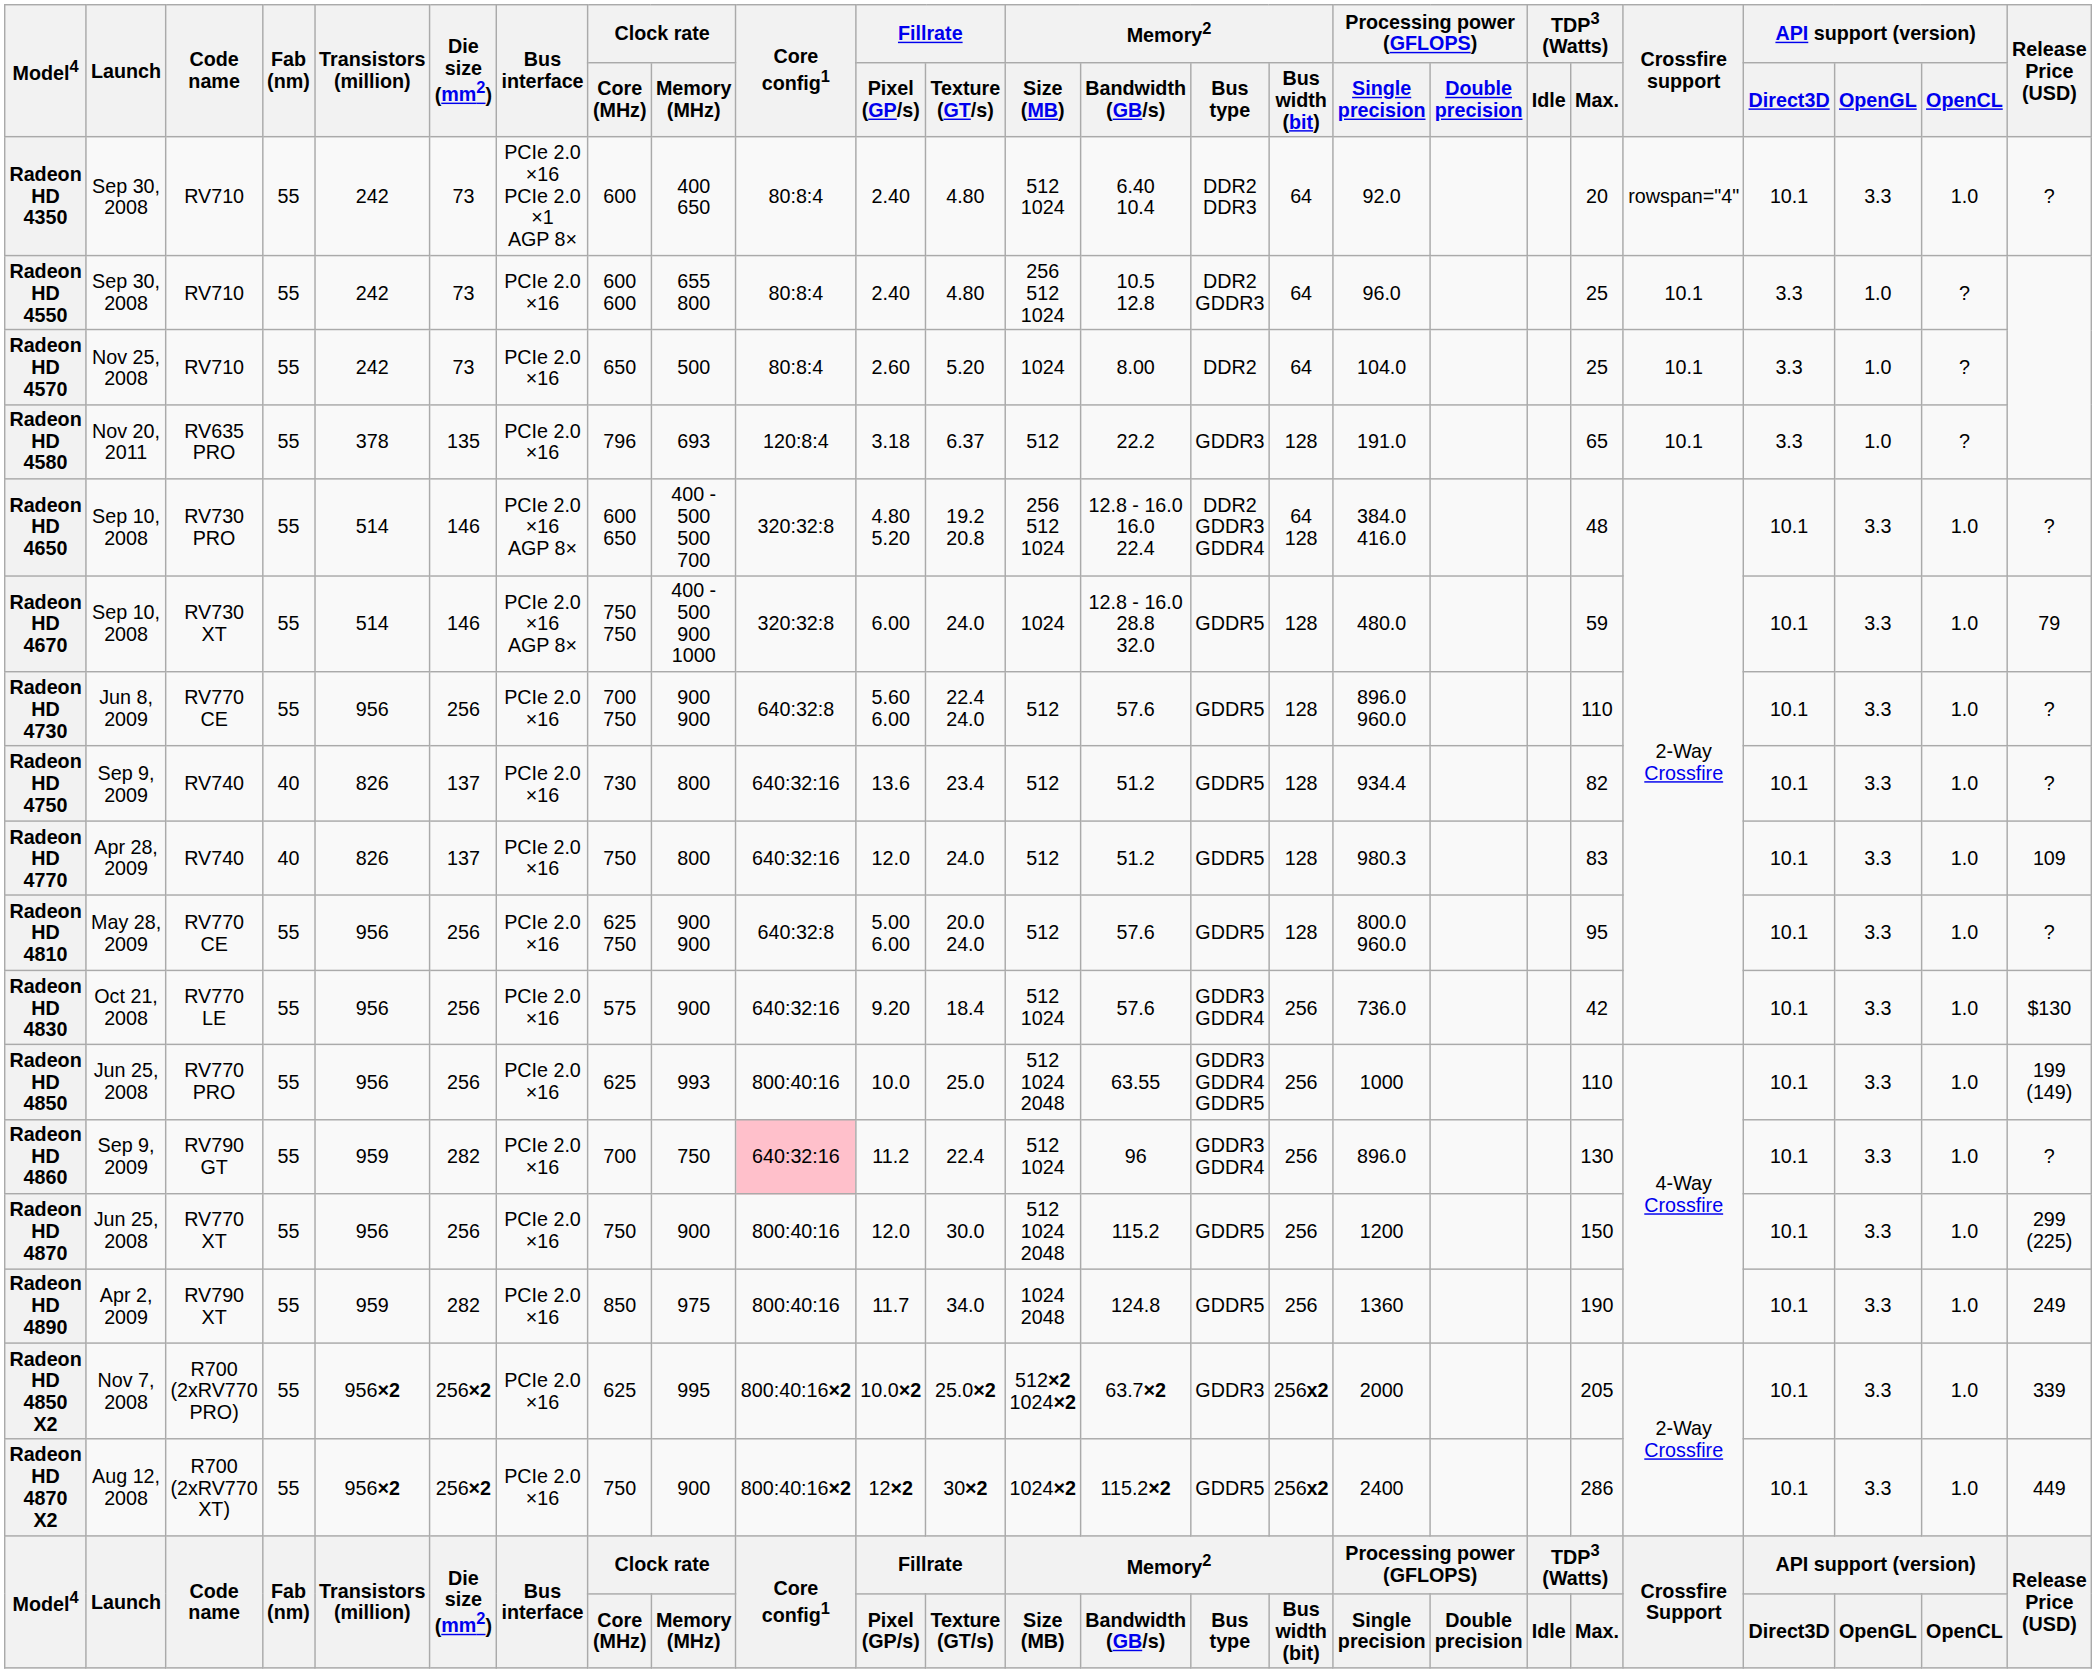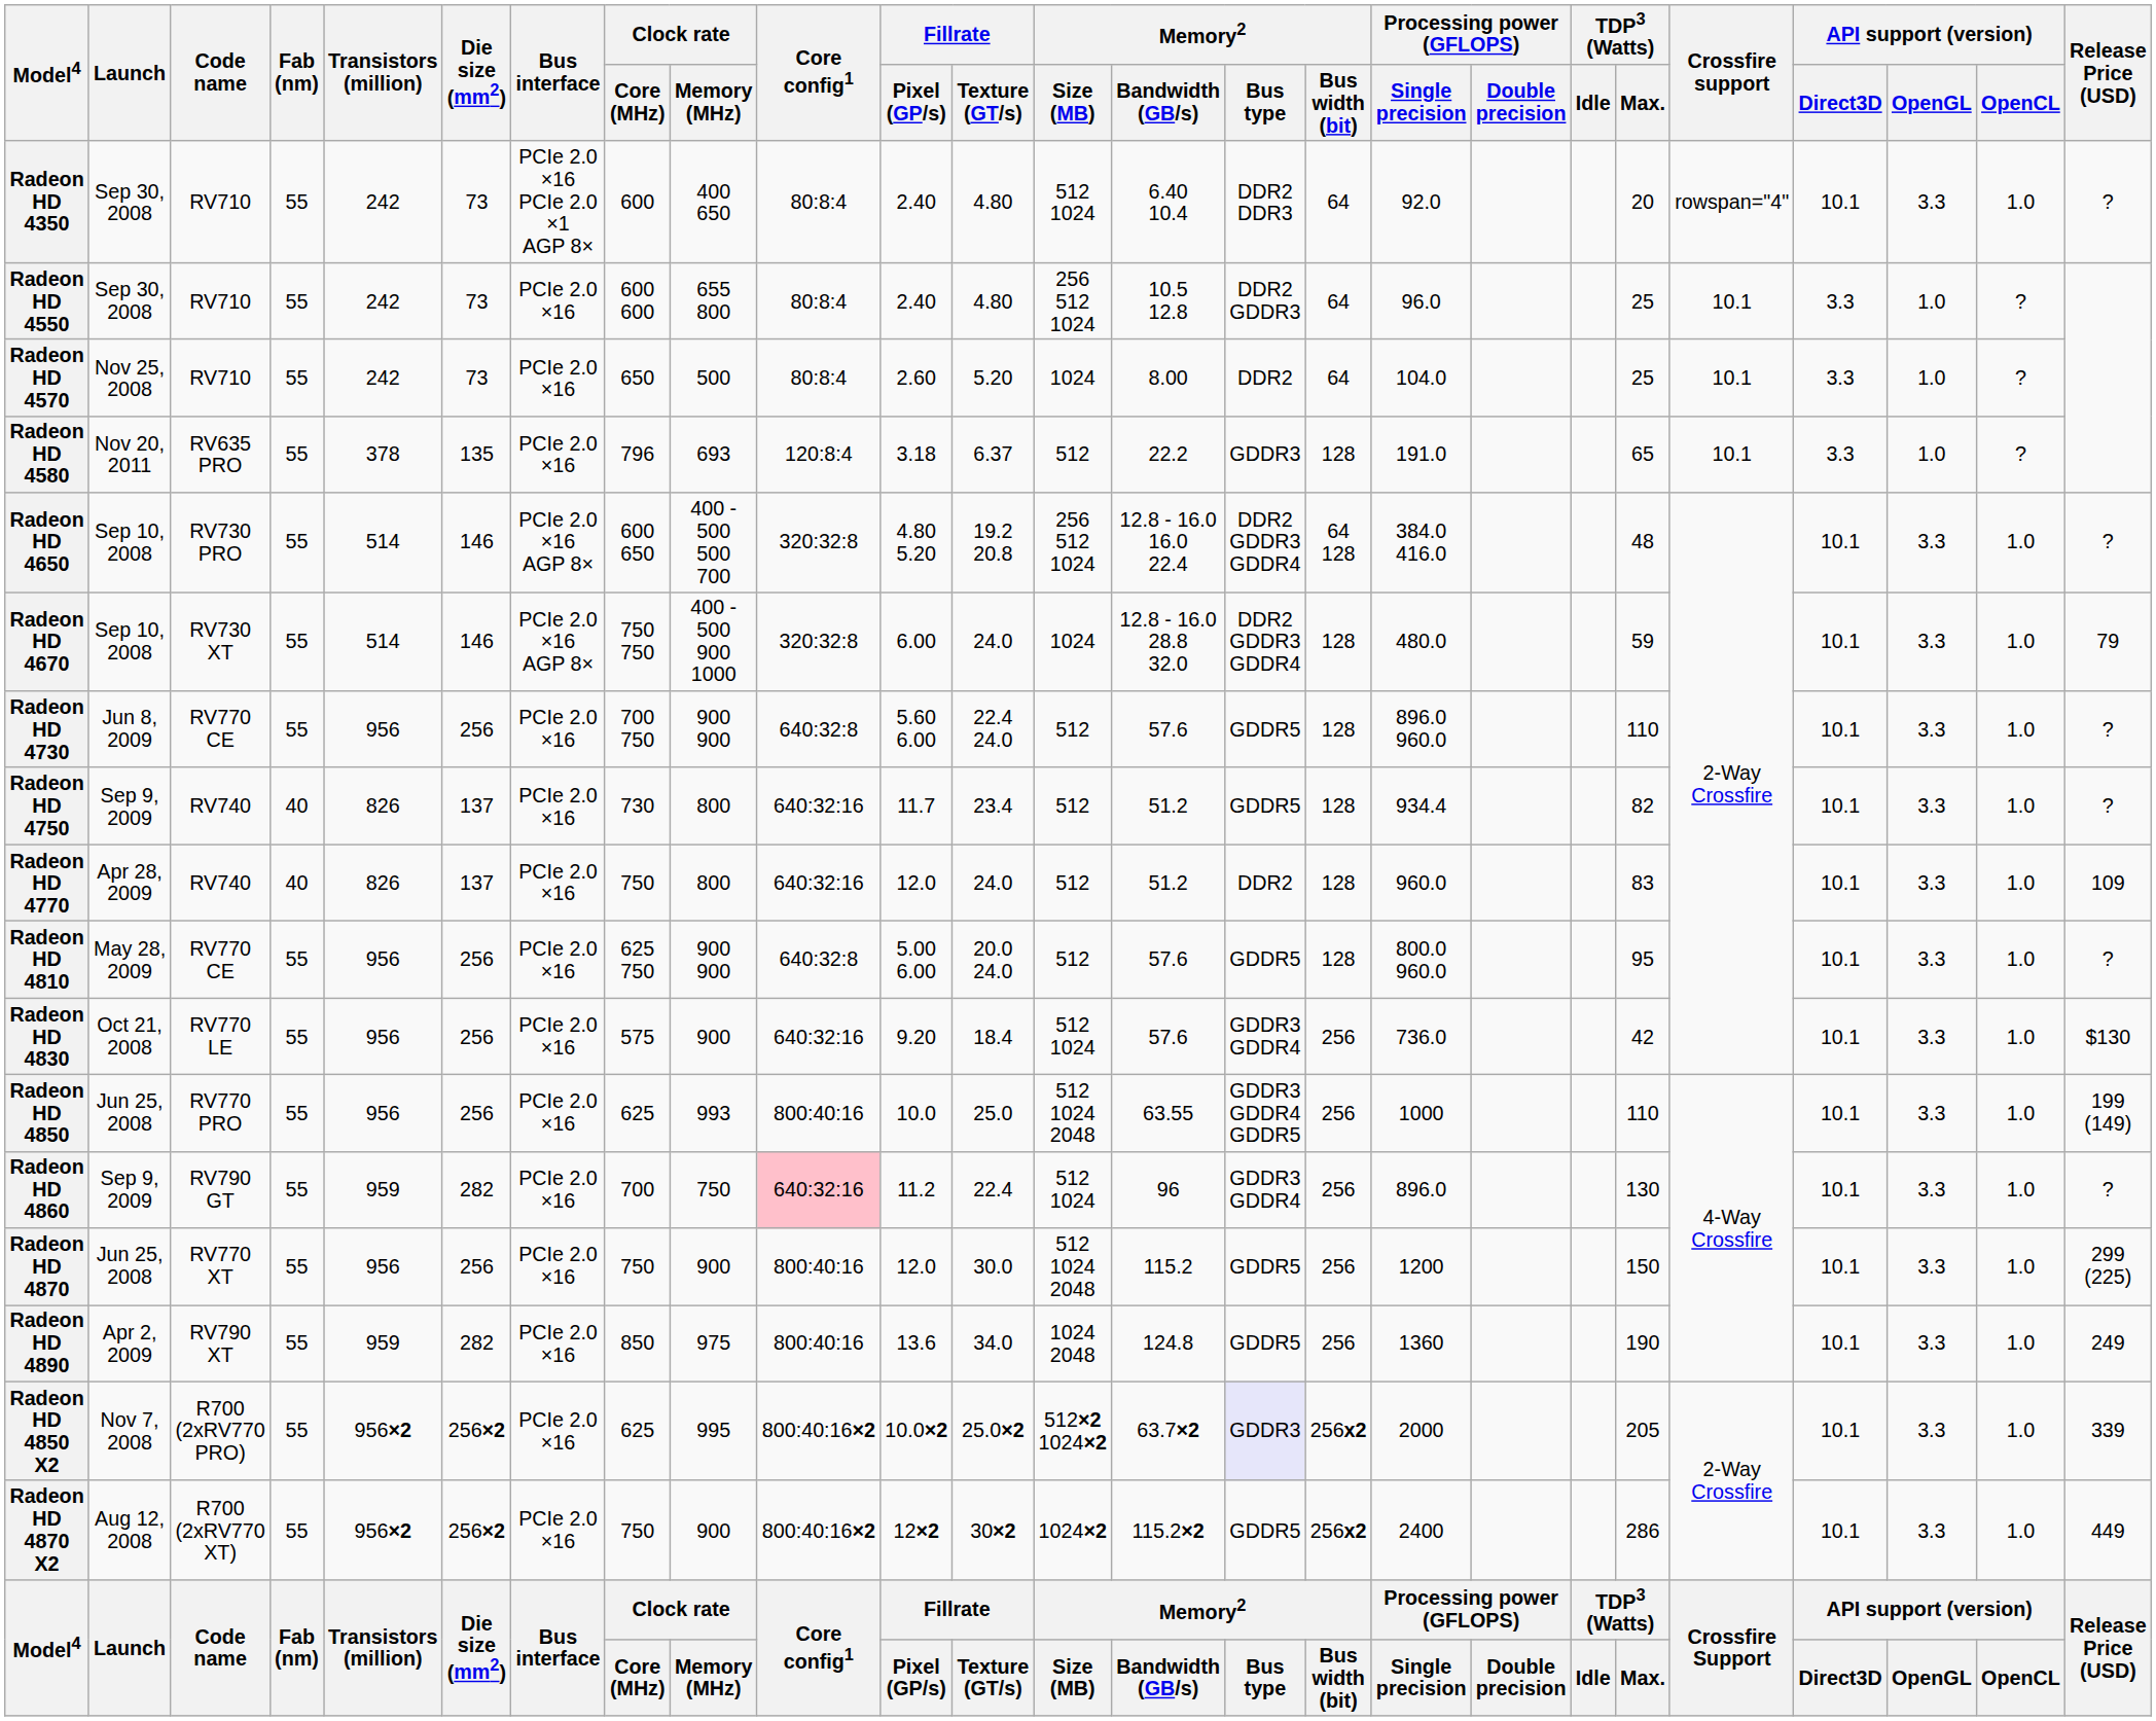Radeon HD 4670 | Memory2 / Bus type: GDDR5 -> DDR2 GDDR3 GDDR4
Radeon HD 4750 | Fillrate / Pixel (GP/s): 13.6 -> 11.7
Radeon HD 4770 | Memory2 / Bus type: GDDR5 -> DDR2
Radeon HD 4770 | Processing power (GFLOPS) / Single precision: 980.3 -> 960.0
Radeon HD 4890 | Fillrate / Pixel (GP/s): 11.7 -> 13.6
Radeon HD 4850 X2 | Memory2 / Bus type: no background -> lavender background
